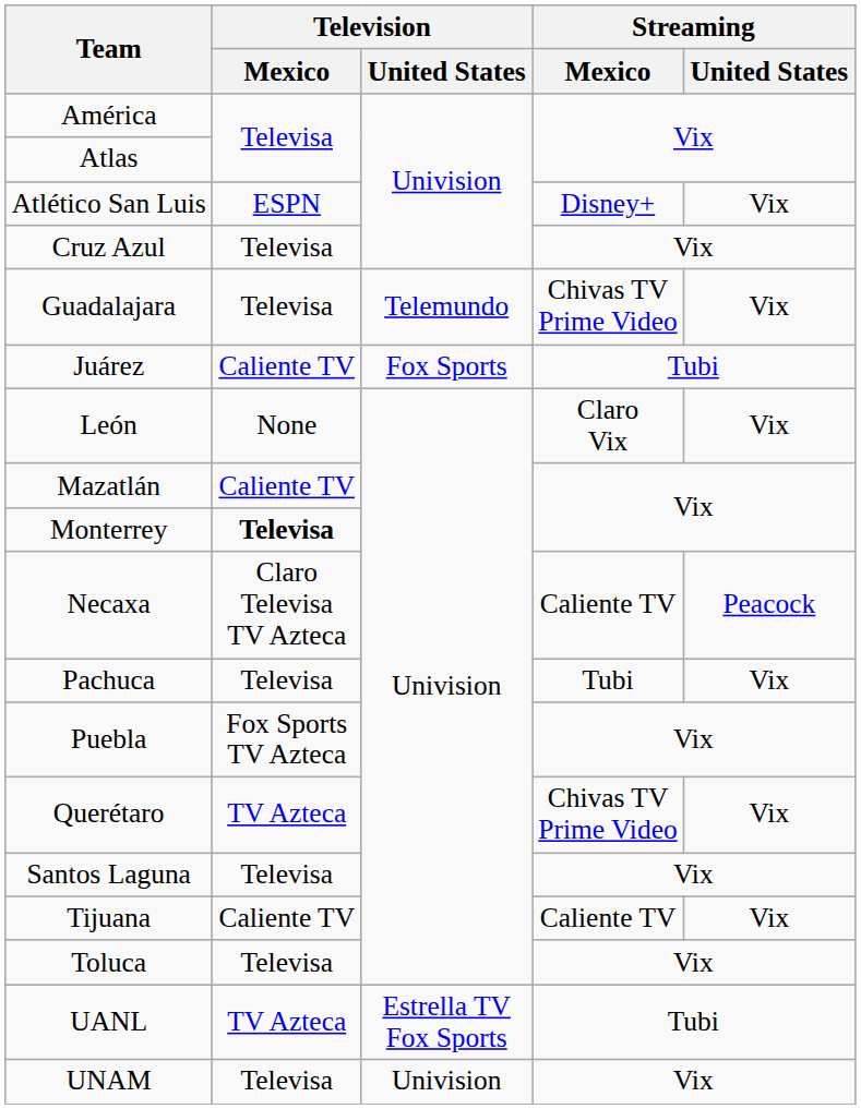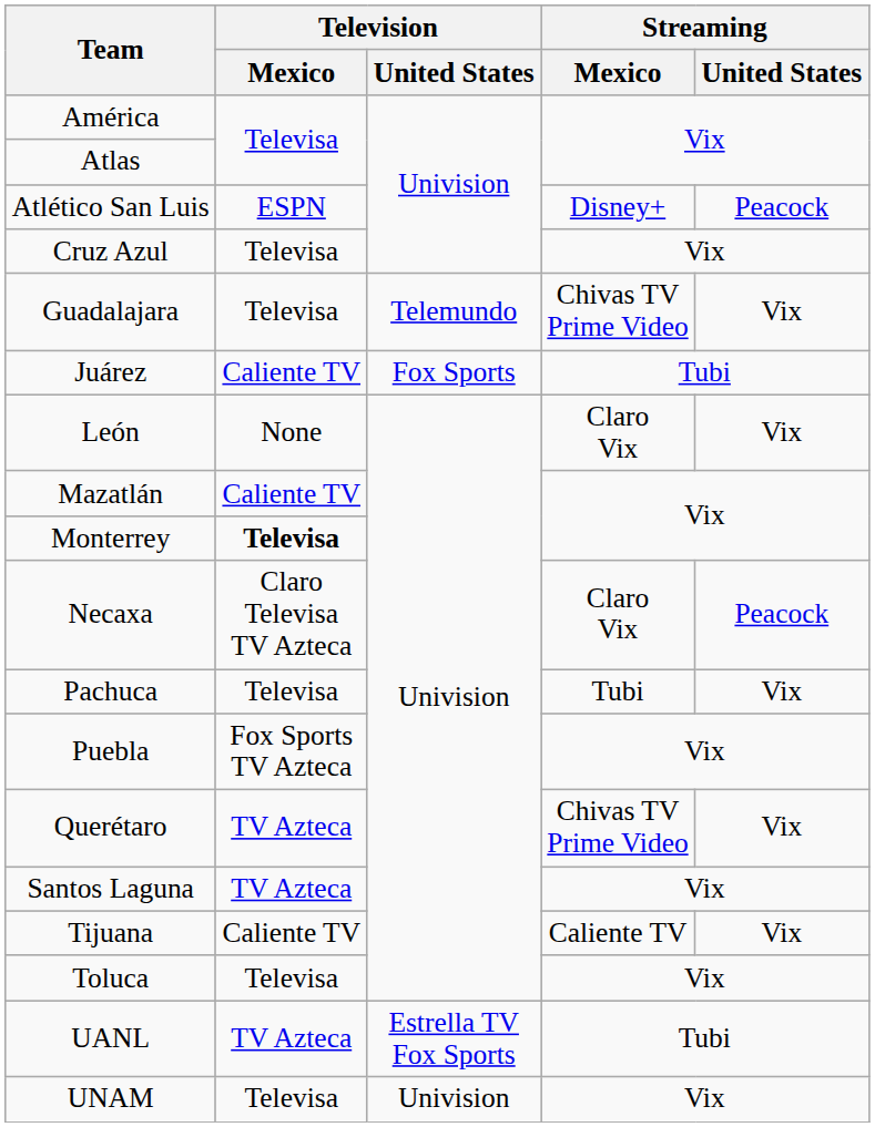Atlético San Luis | Streaming / United States: Vix -> Peacock
Necaxa | Streaming / Mexico: Caliente TV -> Claro Vix
Santos Laguna | Television / Mexico: Televisa -> TV Azteca
